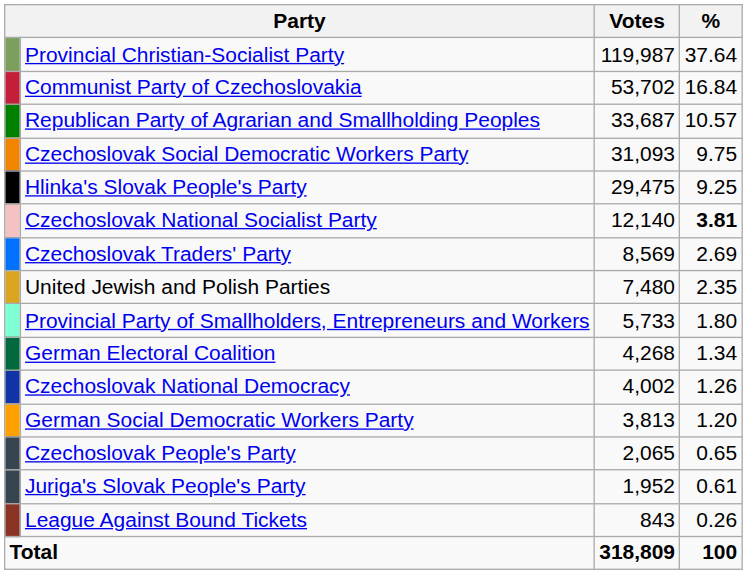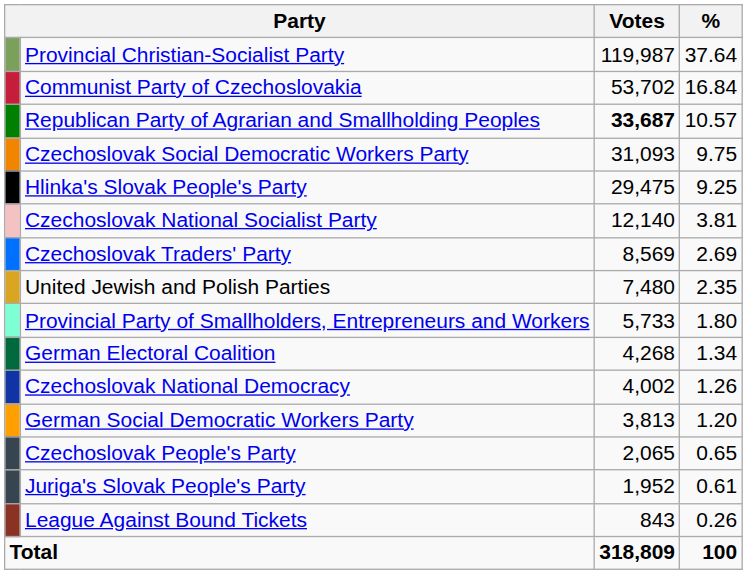Republican Party of Agrarian and Smallholding Peoples | Votes: normal -> bold
Czechoslovak National Socialist Party | %: bold -> normal
